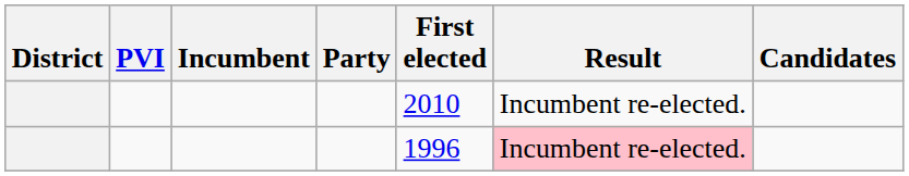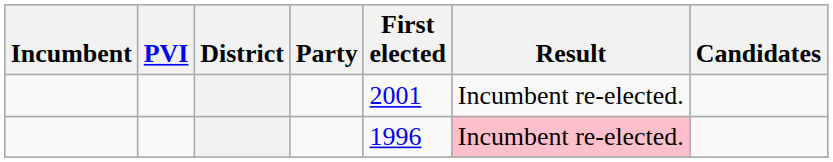columns swapped: District <-> Incumbent
row 2 | First elected: 2010 -> 2001
